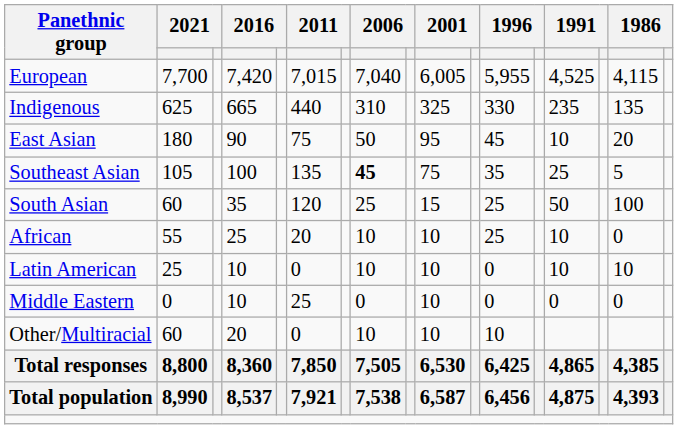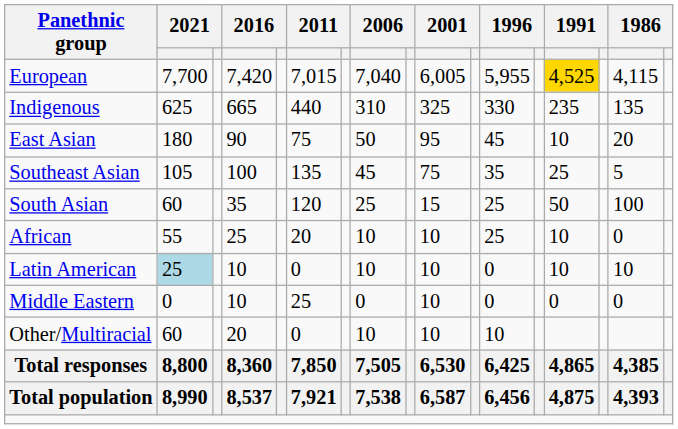European | column 14: no background -> gold background
Southeast Asian | column 8: bold -> normal
Latin American | column 2: no background -> lightblue background
